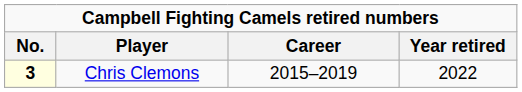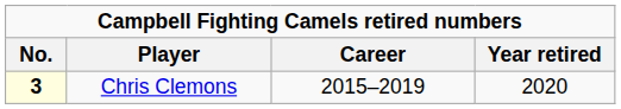Chris Clemons | Year retired: 2022 -> 2020
